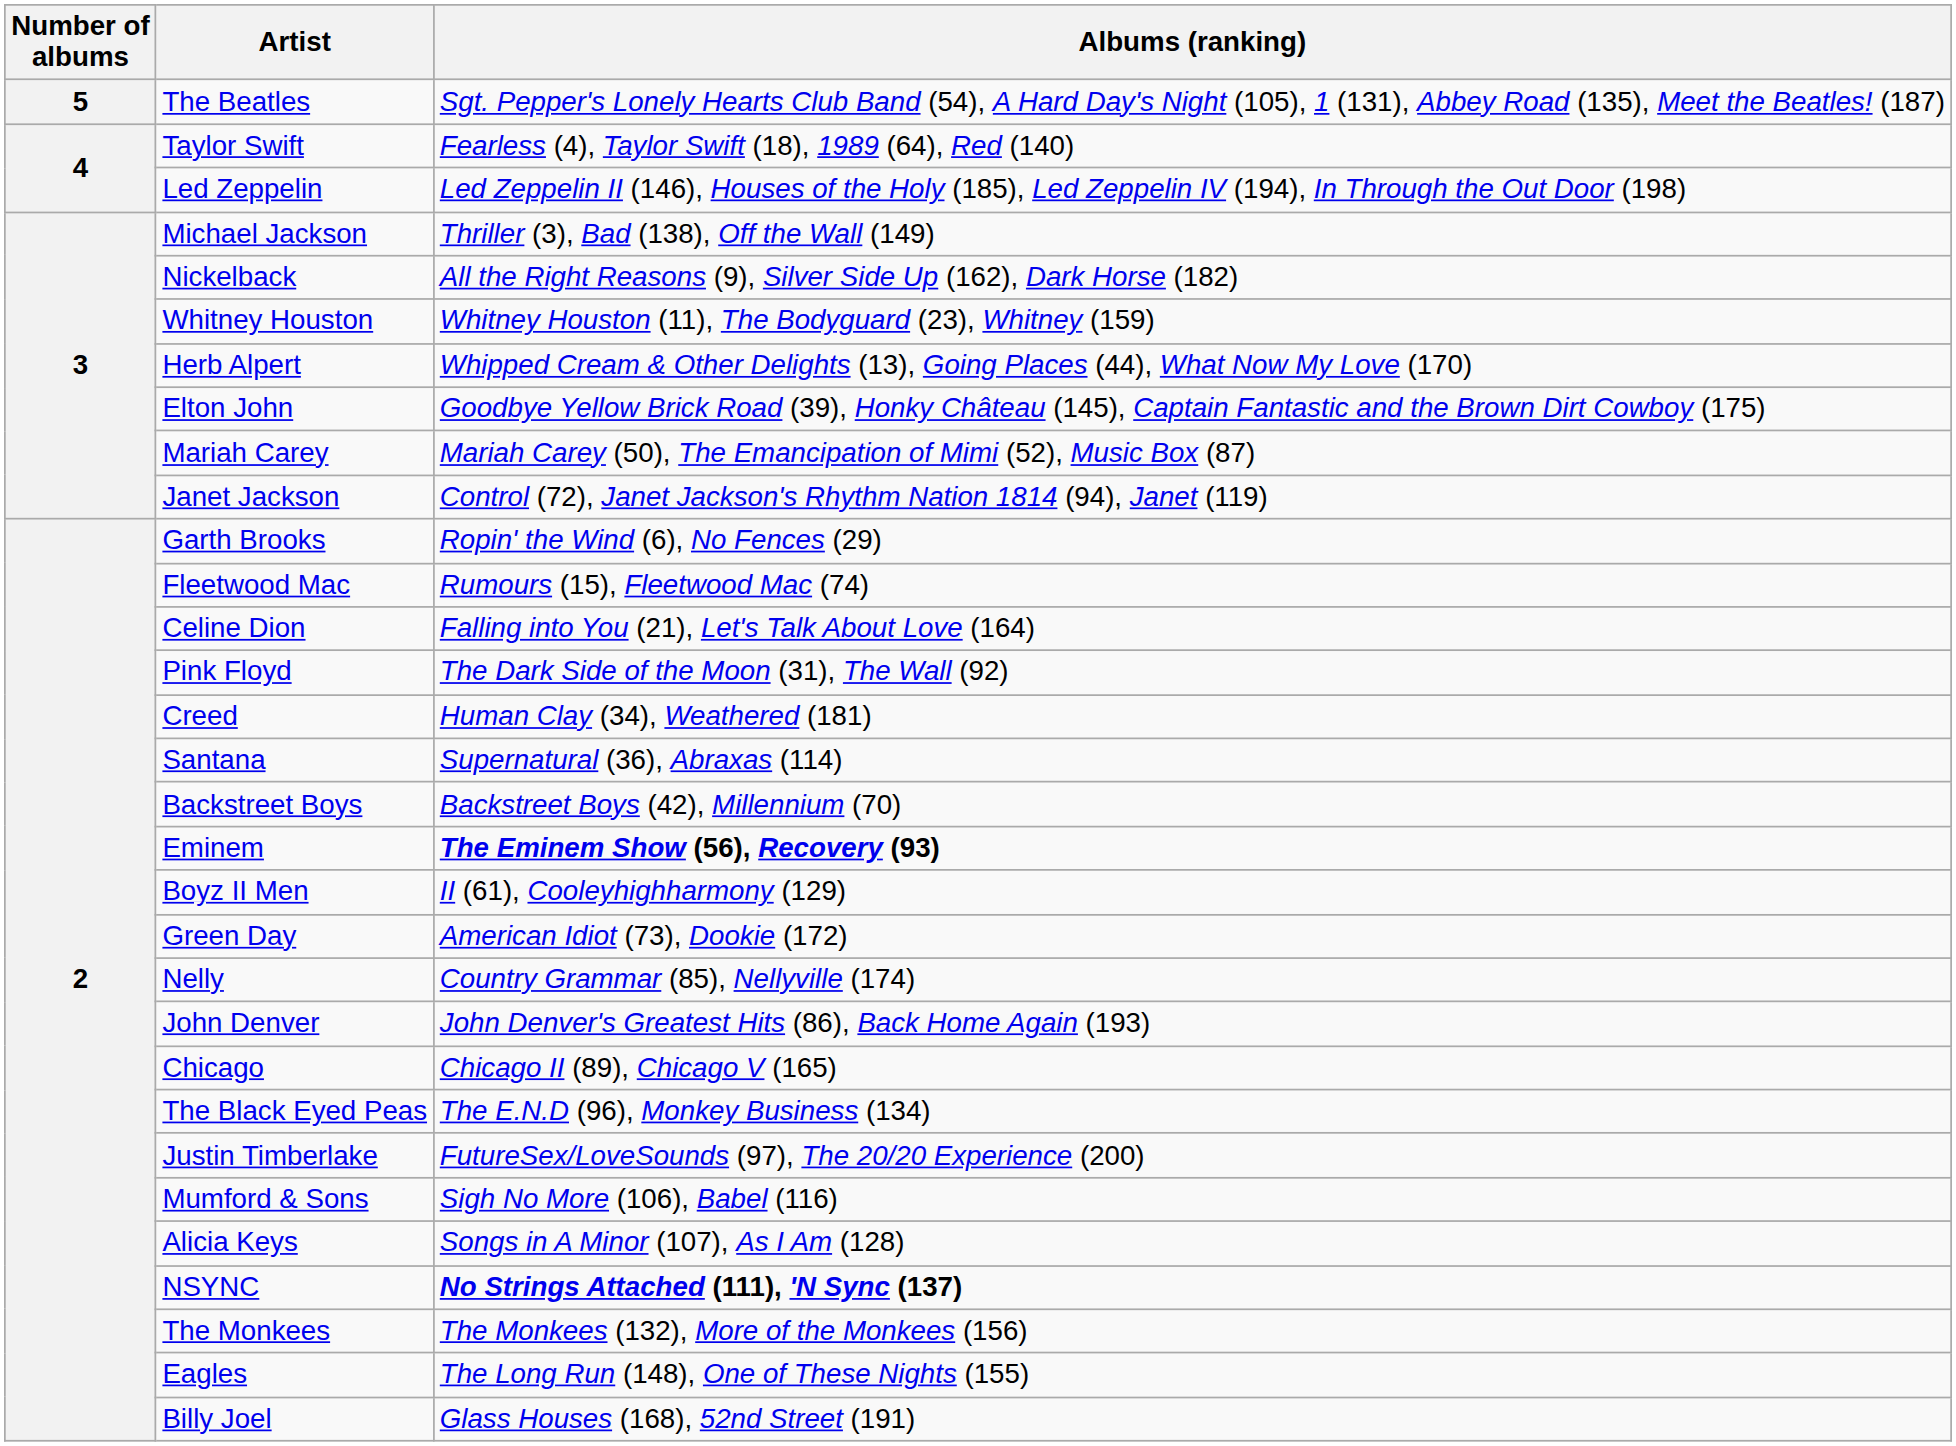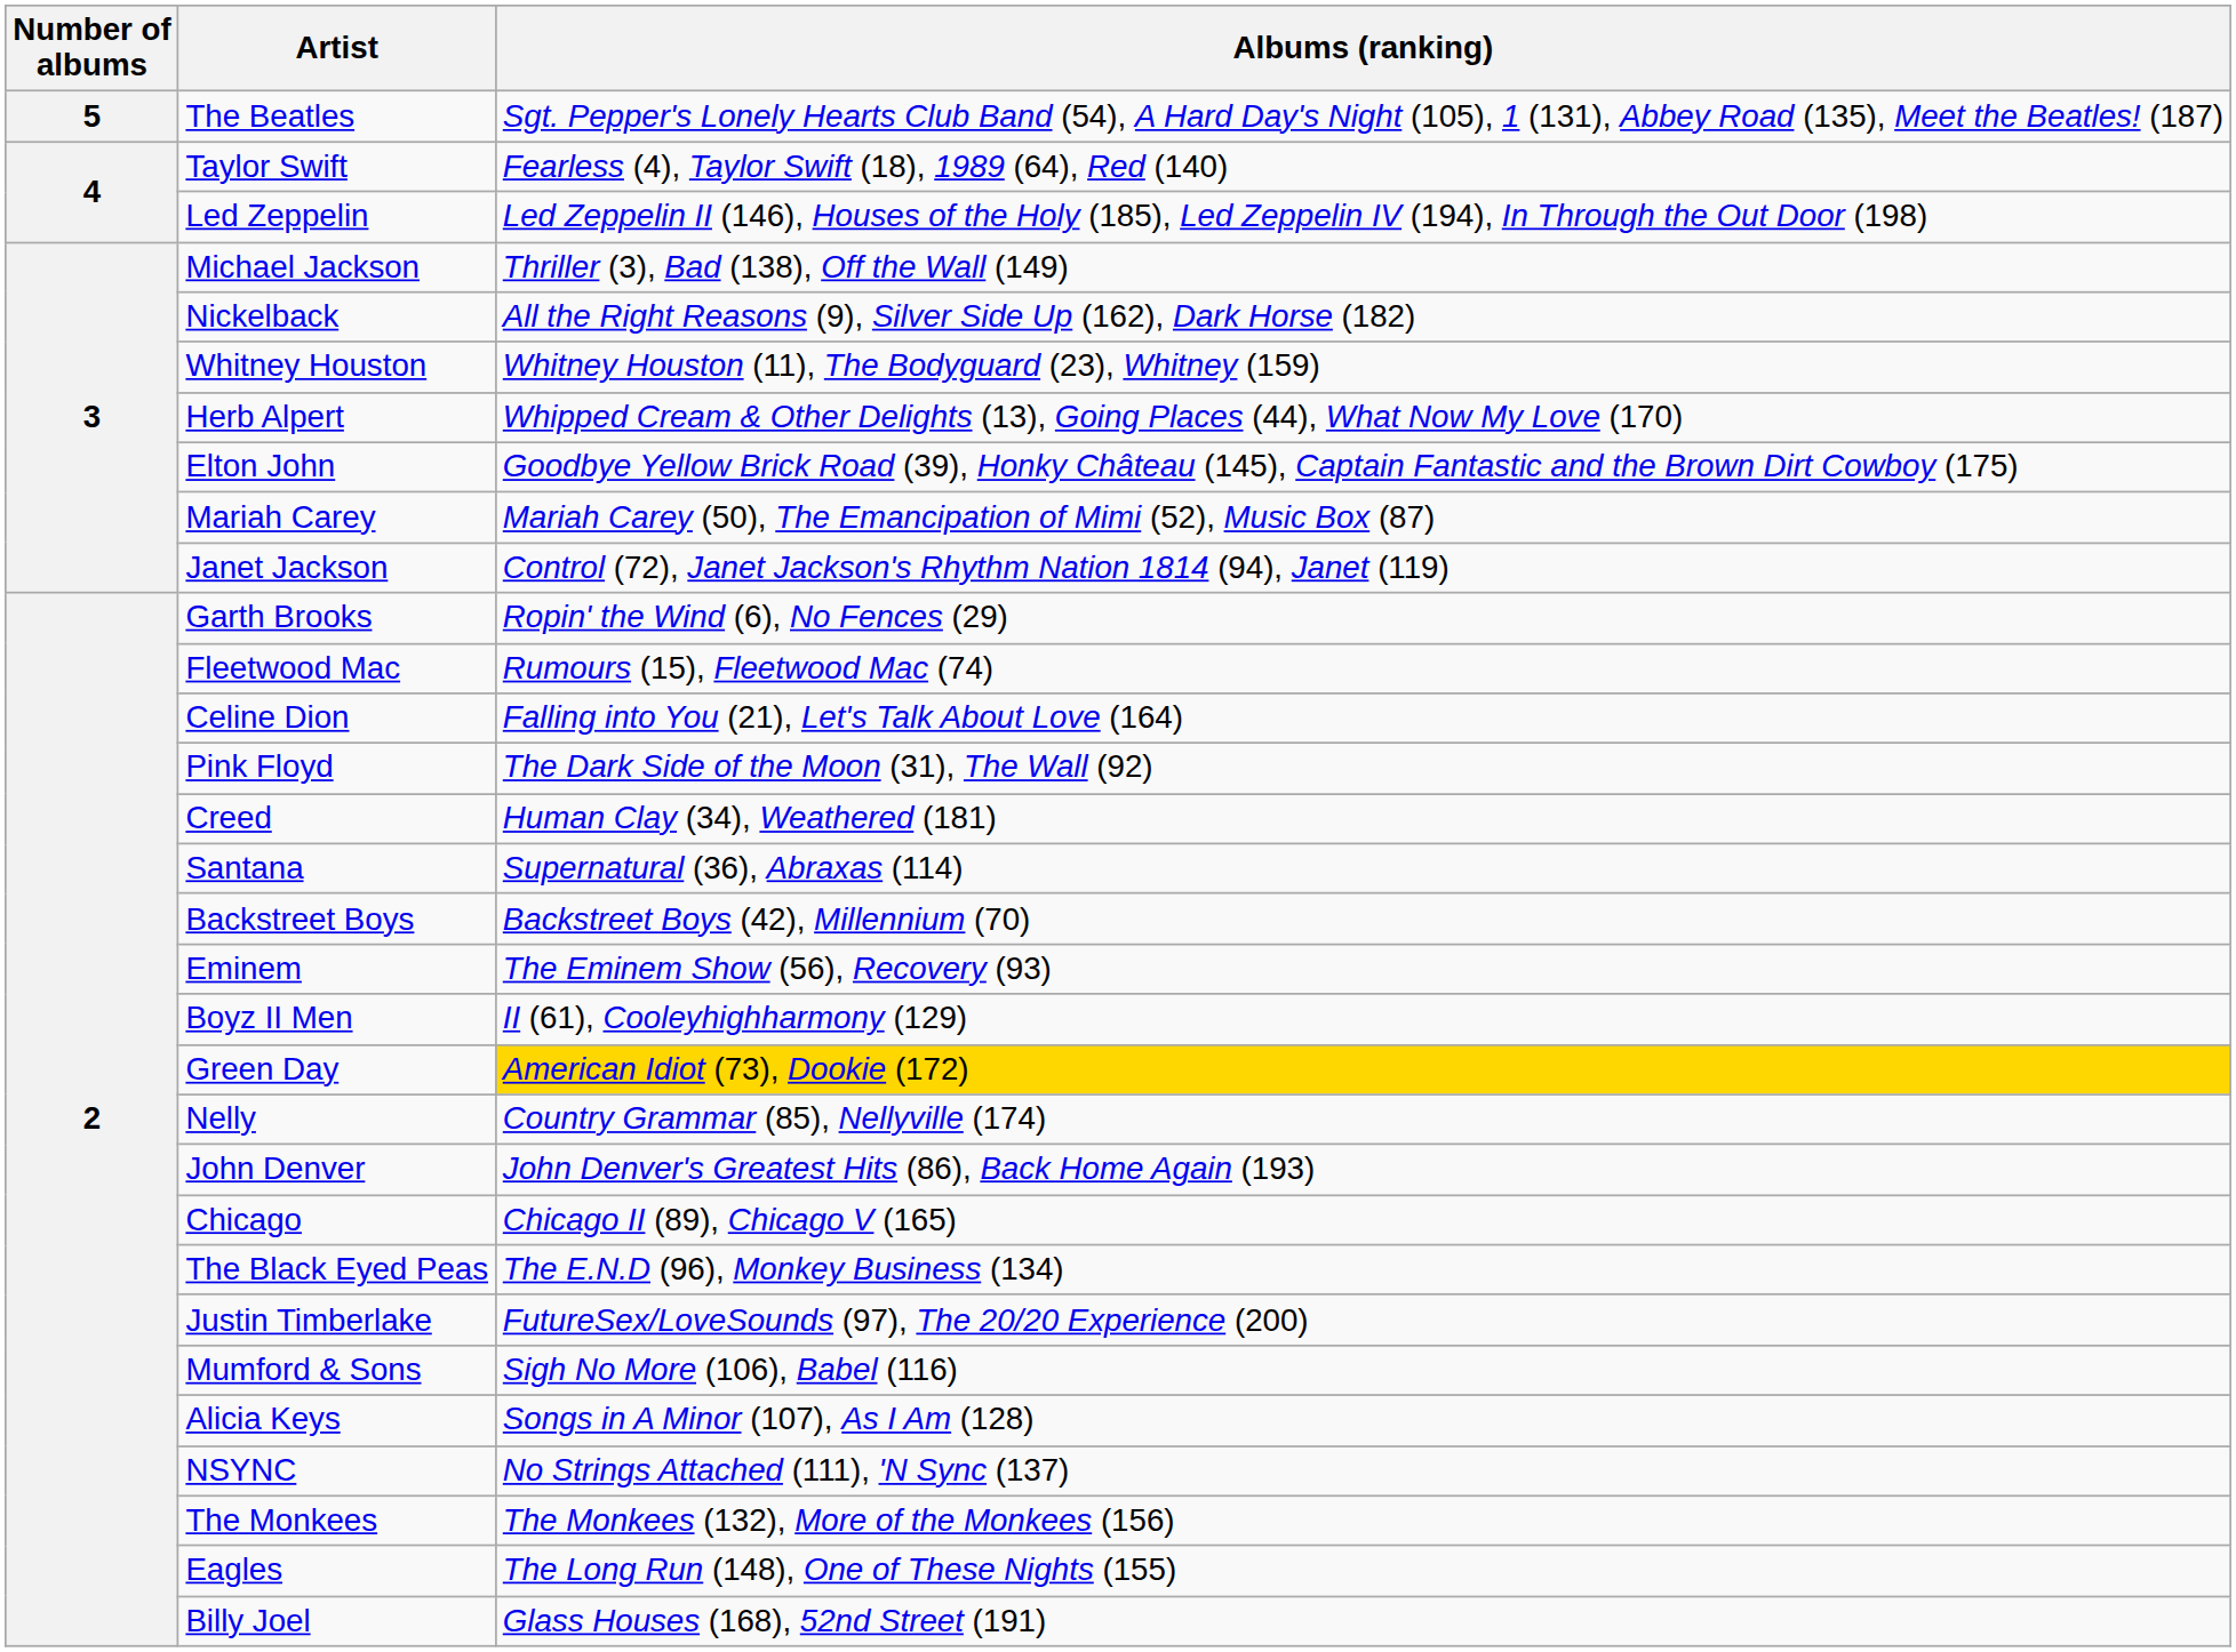Eminem | Albums (ranking): bold -> normal
Green Day | Albums (ranking): no background -> gold background
NSYNC | Albums (ranking): bold -> normal
